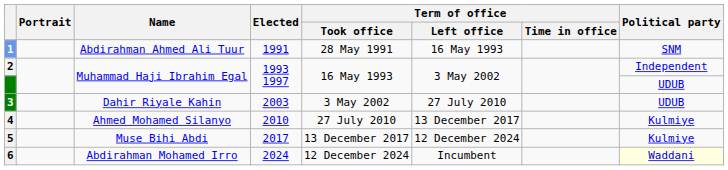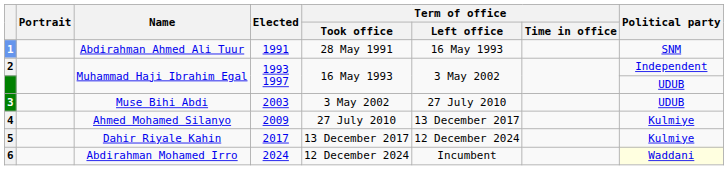3 | Name: Dahir Riyale Kahin -> Muse Bihi Abdi
4 | Elected: 2010 -> 2009
5 | Name: Muse Bihi Abdi -> Dahir Riyale Kahin
